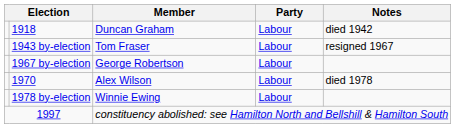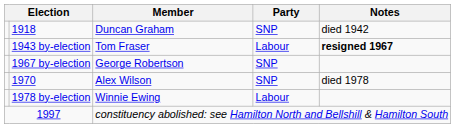1918 | Party: Labour -> SNP
1943 by-election | Notes: normal -> bold
1967 by-election | Party: Labour -> SNP
1970 | Party: Labour -> SNP
